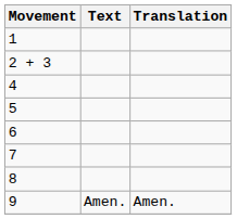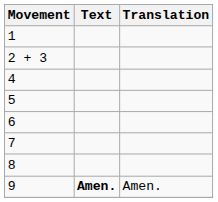9 | Text: normal -> bold
